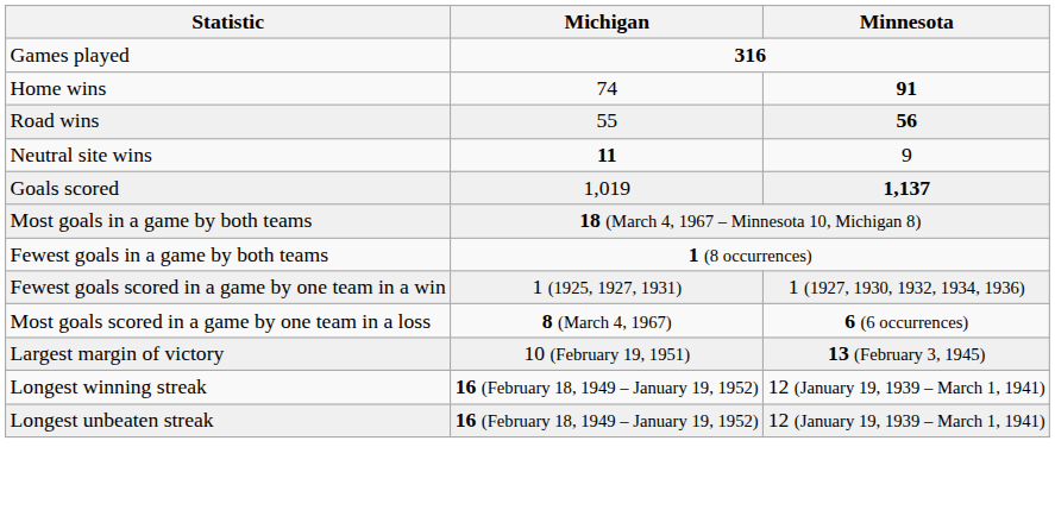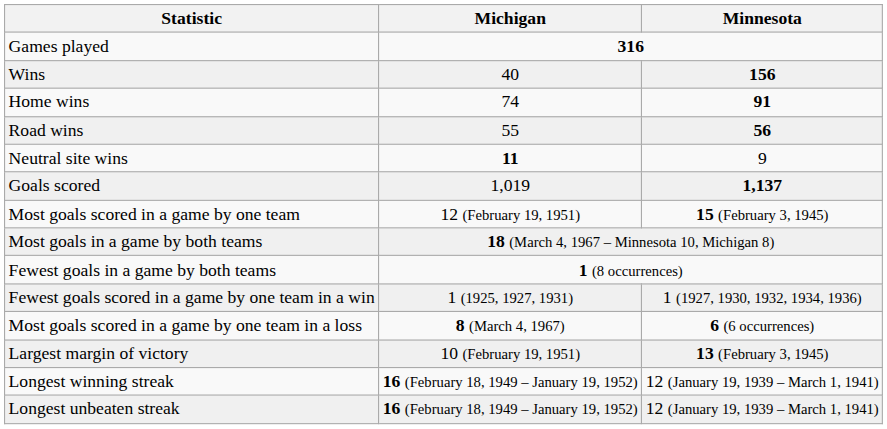+ row: Wins | 40 | 156
+ row: Most goals scored in a game by one team | 12 (February 19, 1951) | 15 (February 3, 1945)
